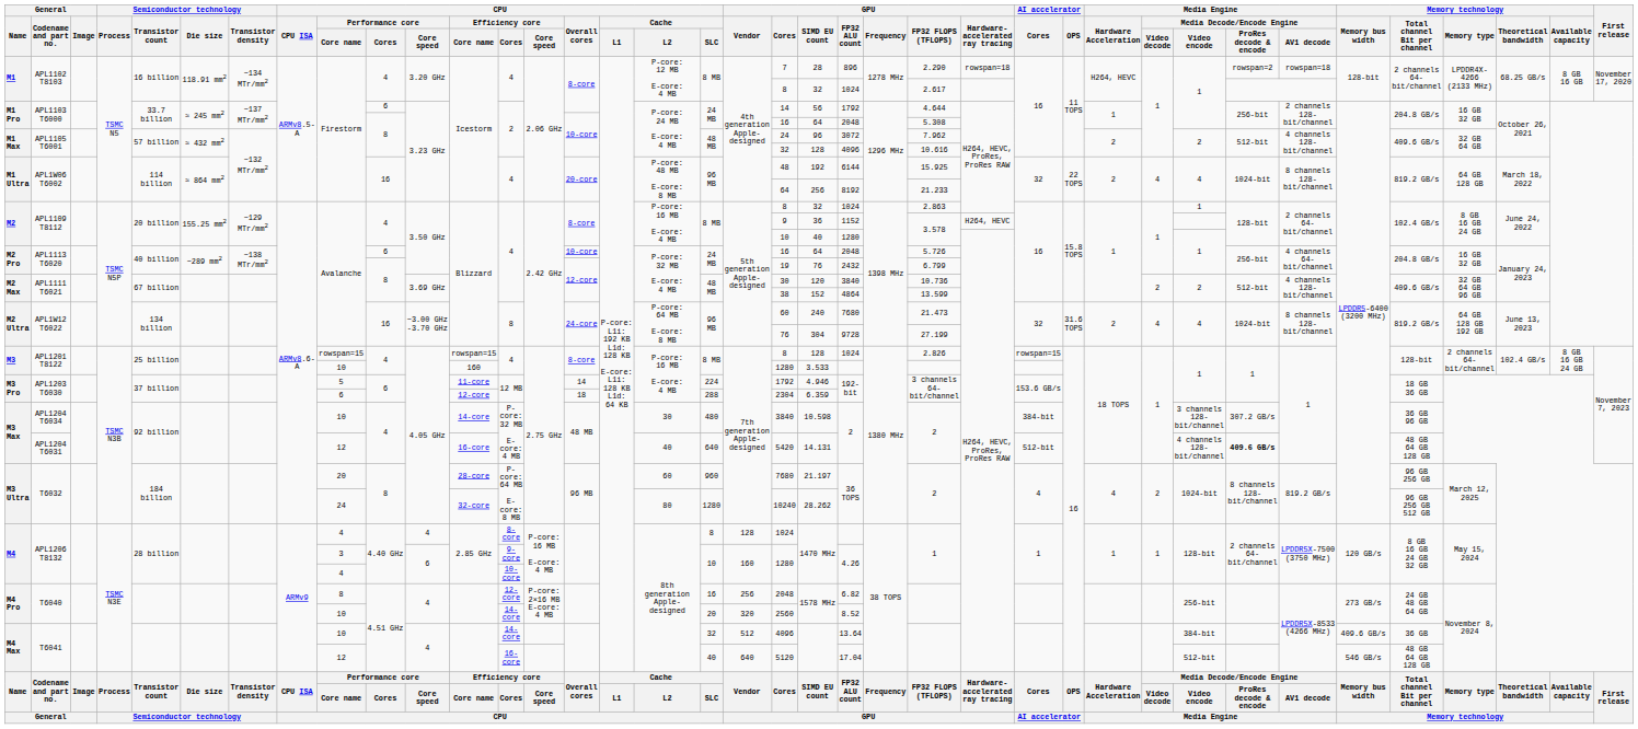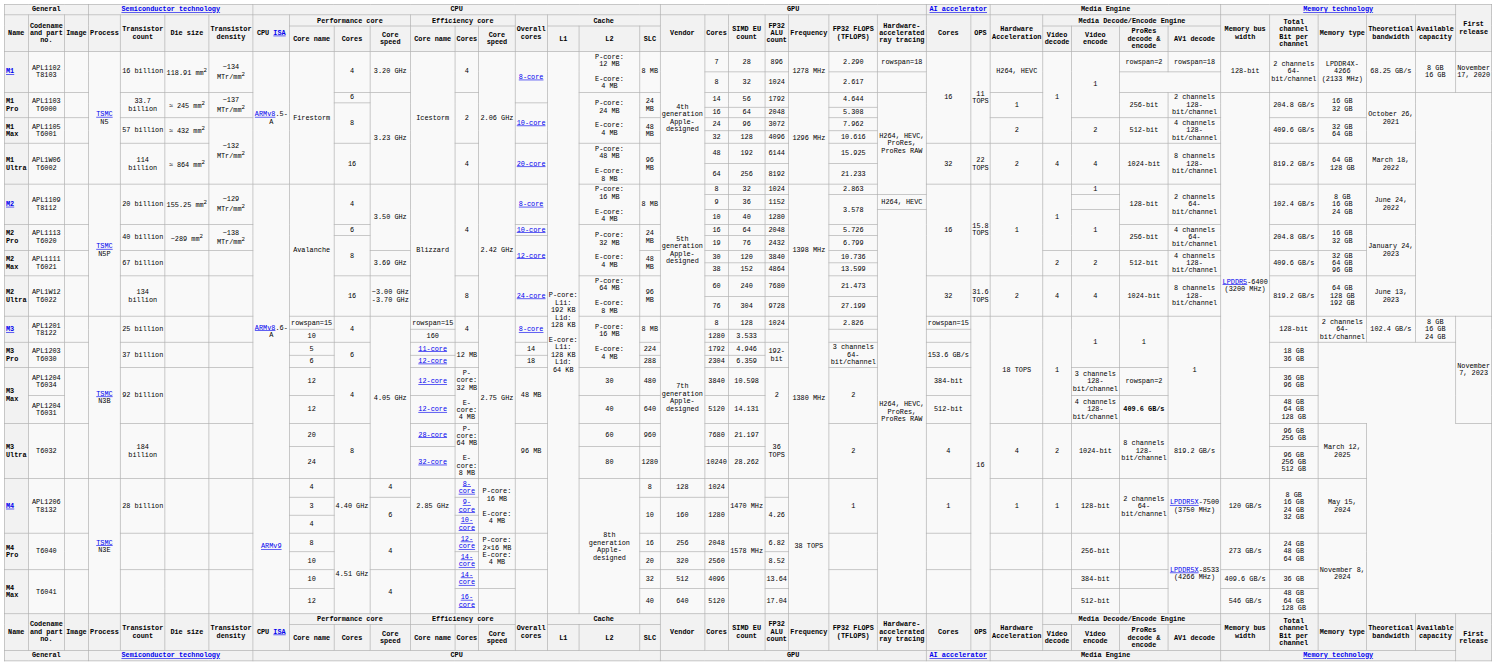APL1204 T6034 | CPU / Performance core / Core name: 10 -> 12
APL1204 T6034 | CPU / Efficiency core / Core name: 14-core -> 12-core
APL1204 T6034 | column 31: 307.2 GB/s -> rowspan=2
APL1204 T6031 | CPU / Efficiency core / Core name: 16-core -> 12-core
APL1204 T6031 | GPU / Cores: 5420 -> 5120
